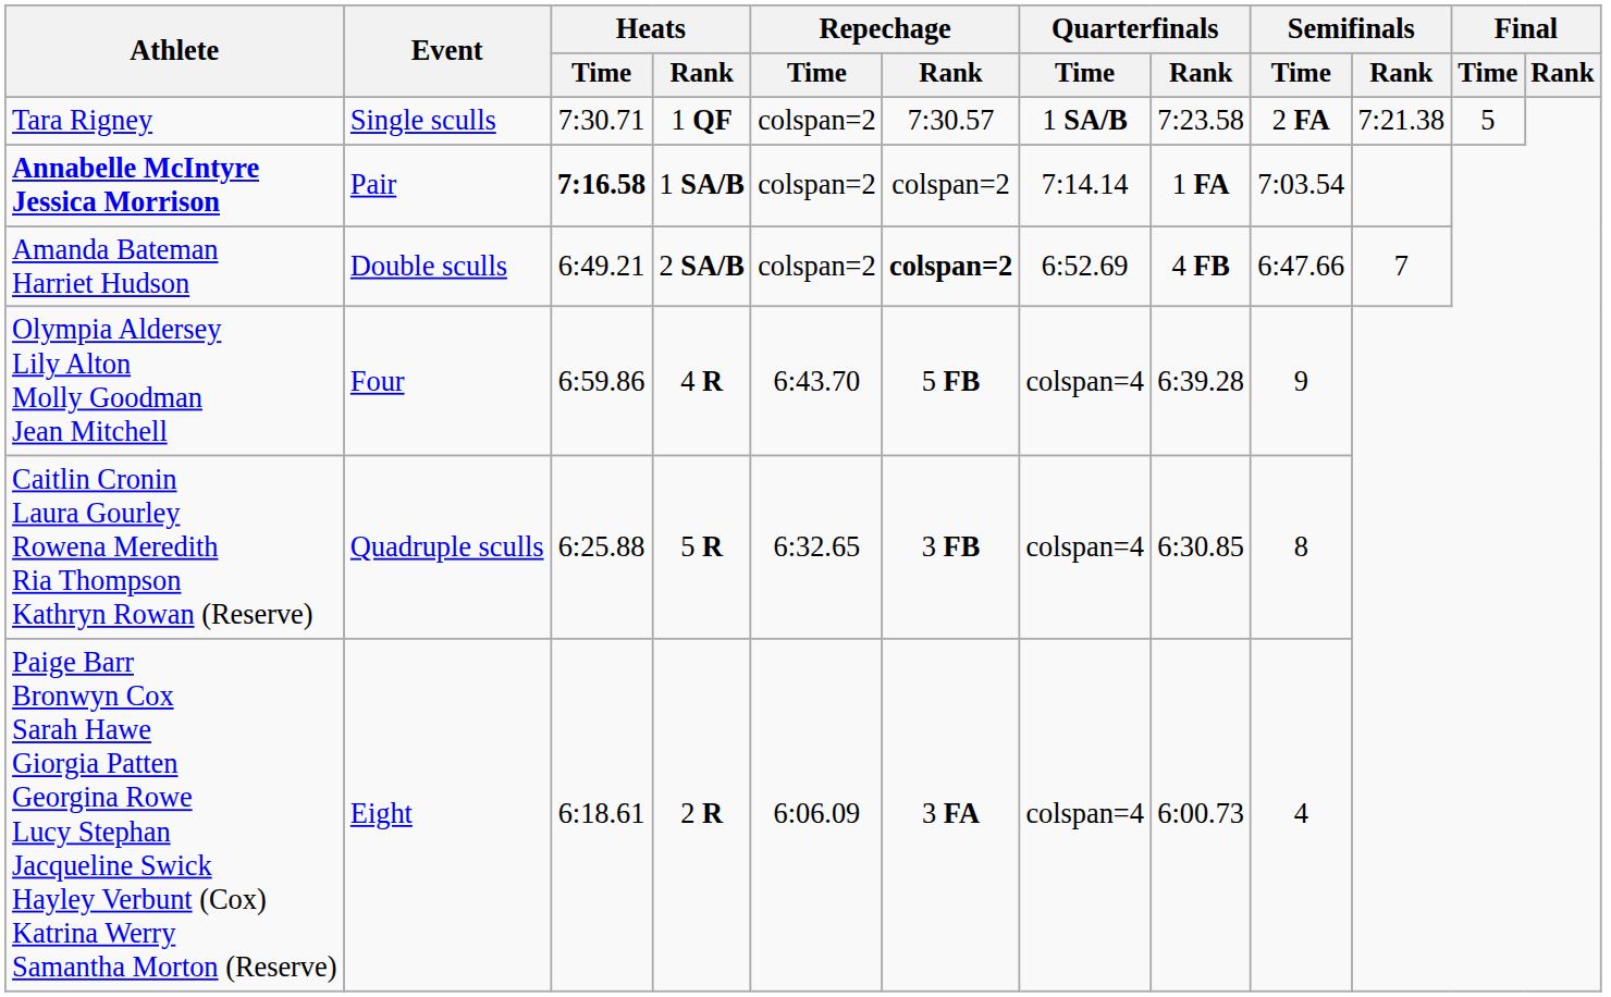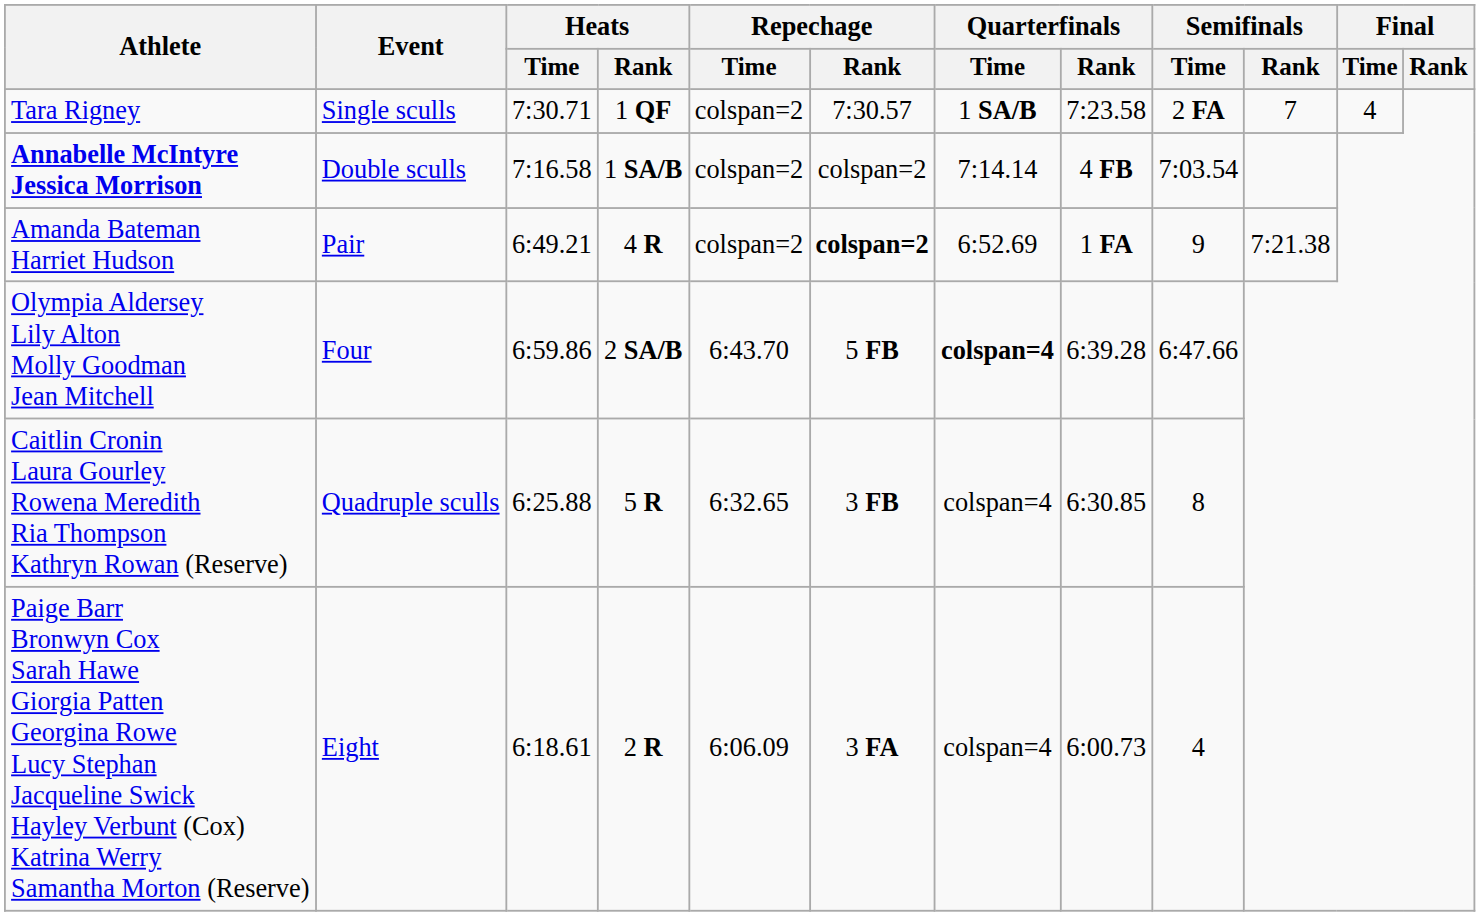Tara Rigney | Semifinals / Rank: 7:21.38 -> 7
Tara Rigney | Final / Time: 5 -> 4
Annabelle McIntyre Jessica Morrison | Event: Pair -> Double sculls
Annabelle McIntyre Jessica Morrison | Heats / Time: bold -> normal
Annabelle McIntyre Jessica Morrison | Quarterfinals / Rank: 1 FA -> 4 FB
Amanda Bateman Harriet Hudson | Event: Double sculls -> Pair
Amanda Bateman Harriet Hudson | Heats / Rank: 2 SA/B -> 4 R
Amanda Bateman Harriet Hudson | Quarterfinals / Rank: 4 FB -> 1 FA
Amanda Bateman Harriet Hudson | Semifinals / Time: 6:47.66 -> 9
Amanda Bateman Harriet Hudson | Semifinals / Rank: 7 -> 7:21.38
Olympia Aldersey Lily Alton Molly Goodman Jean Mitchell | Heats / Rank: 4 R -> 2 SA/B
Olympia Aldersey Lily Alton Molly Goodman Jean Mitchell | Quarterfinals / Time: normal -> bold
Olympia Aldersey Lily Alton Molly Goodman Jean Mitchell | Semifinals / Time: 9 -> 6:47.66
